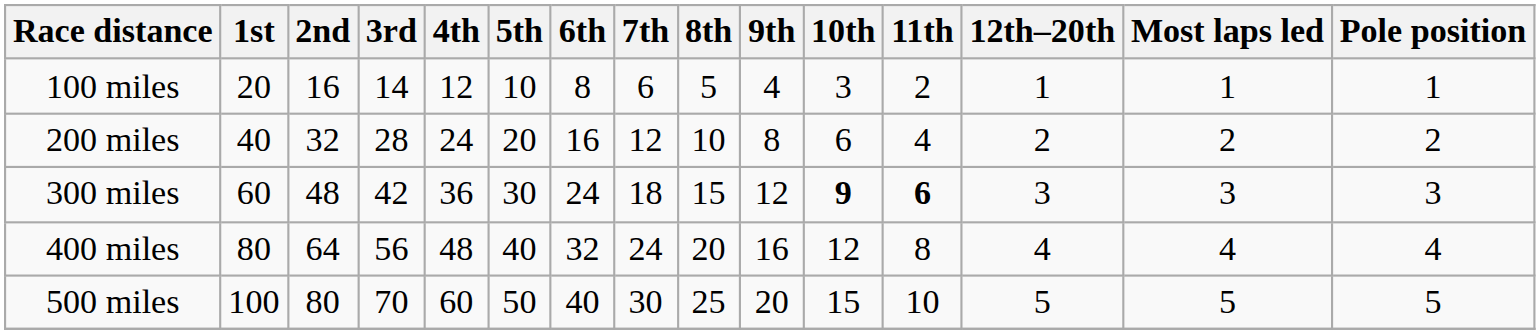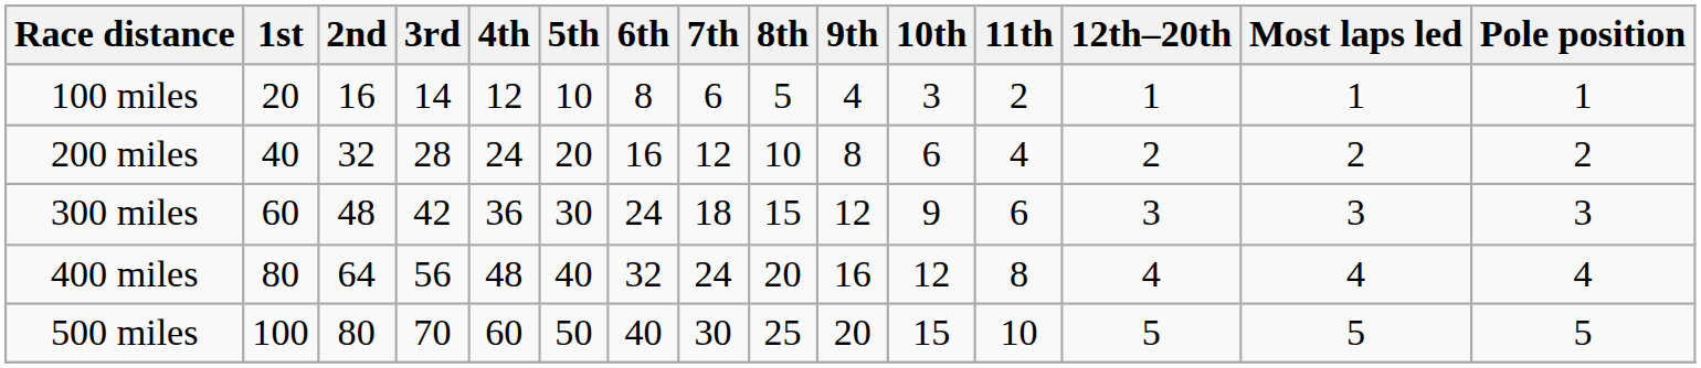300 miles | 10th: bold -> normal
300 miles | 11th: bold -> normal
